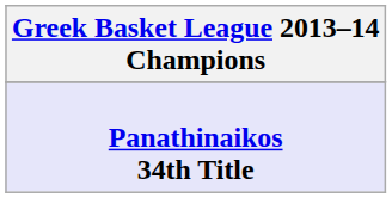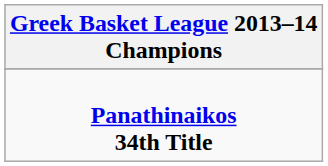row 2 | column 1: lavender background -> no background
